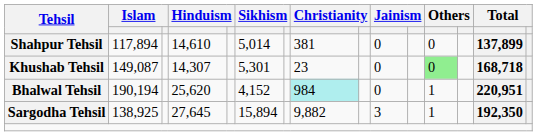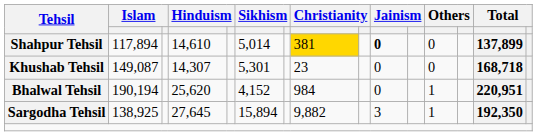Shahpur Tehsil | column 8: no background -> gold background
Shahpur Tehsil | column 10: normal -> bold
Khushab Tehsil | column 12: lightgreen background -> no background
Bhalwal Tehsil | column 8: paleturquoise background -> no background
